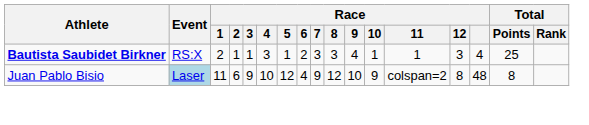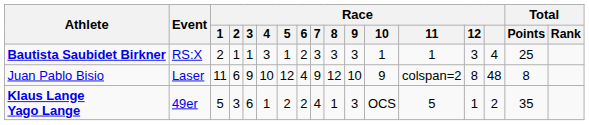Bautista Saubidet Birkner | Race / 9: 4 -> 3
Juan Pablo Bisio | Event: lightblue background -> no background
+ row: Klaus Lange Yago Lange | 49er | 5 | 3 | 6 | 1 | 2 | 2 | 4 | 1 | 3 | OCS | 5 | 1 | 2 | 35
